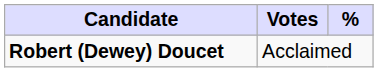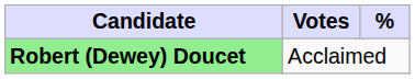Robert (Dewey) Doucet | Candidate: no background -> lightgreen background
